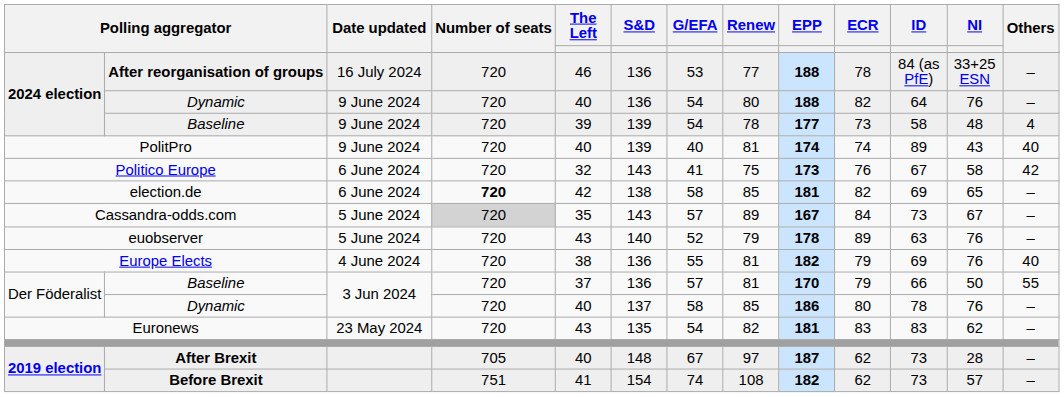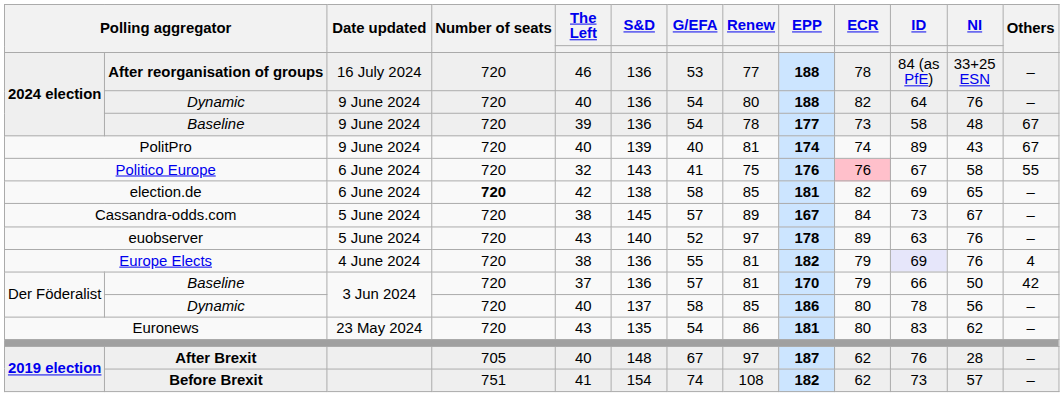2024 election / Baseline | S&D: 139 -> 136
2024 election / Baseline | Others: 4 -> 67
PolitPro | Others: 40 -> 67
Politico Europe | EPP: 173 -> 176
Politico Europe | ECR: no background -> pink background
Politico Europe | Others: 42 -> 55
Cassandra-odds.com | Number of seats: lightgrey background -> no background
Cassandra-odds.com | The Left: 35 -> 38
Cassandra-odds.com | S&D: 143 -> 145
euobserver | Renew: 79 -> 97
Europe Elects | ID: no background -> lavender background
Europe Elects | Others: 40 -> 4
Der Föderalist / Baseline | Others: 55 -> 42
Der Föderalist / Dynamic | NI: 76 -> 56
Euronews | Renew: 82 -> 86
Euronews | ECR: 83 -> 80
After Brexit | ID: 73 -> 76
